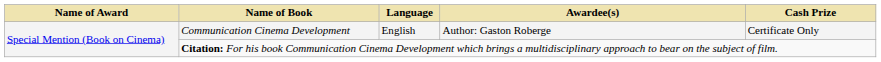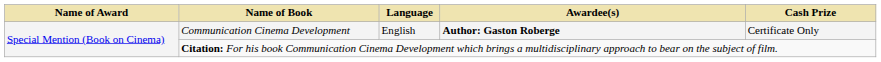Communication Cinema Development | Awardee(s): normal -> bold
